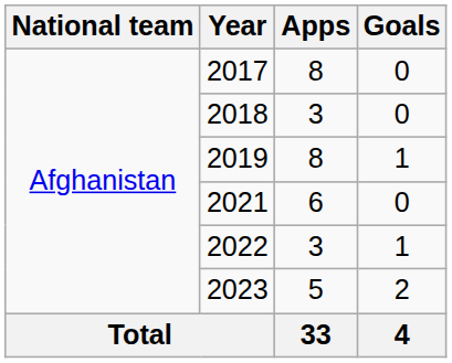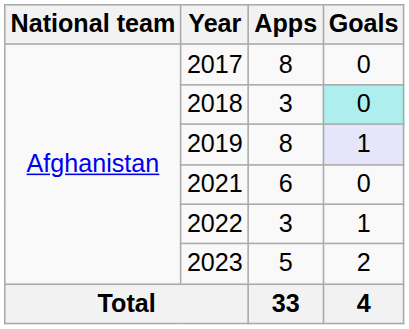2018 | Goals: no background -> paleturquoise background
2019 | Goals: no background -> lavender background
